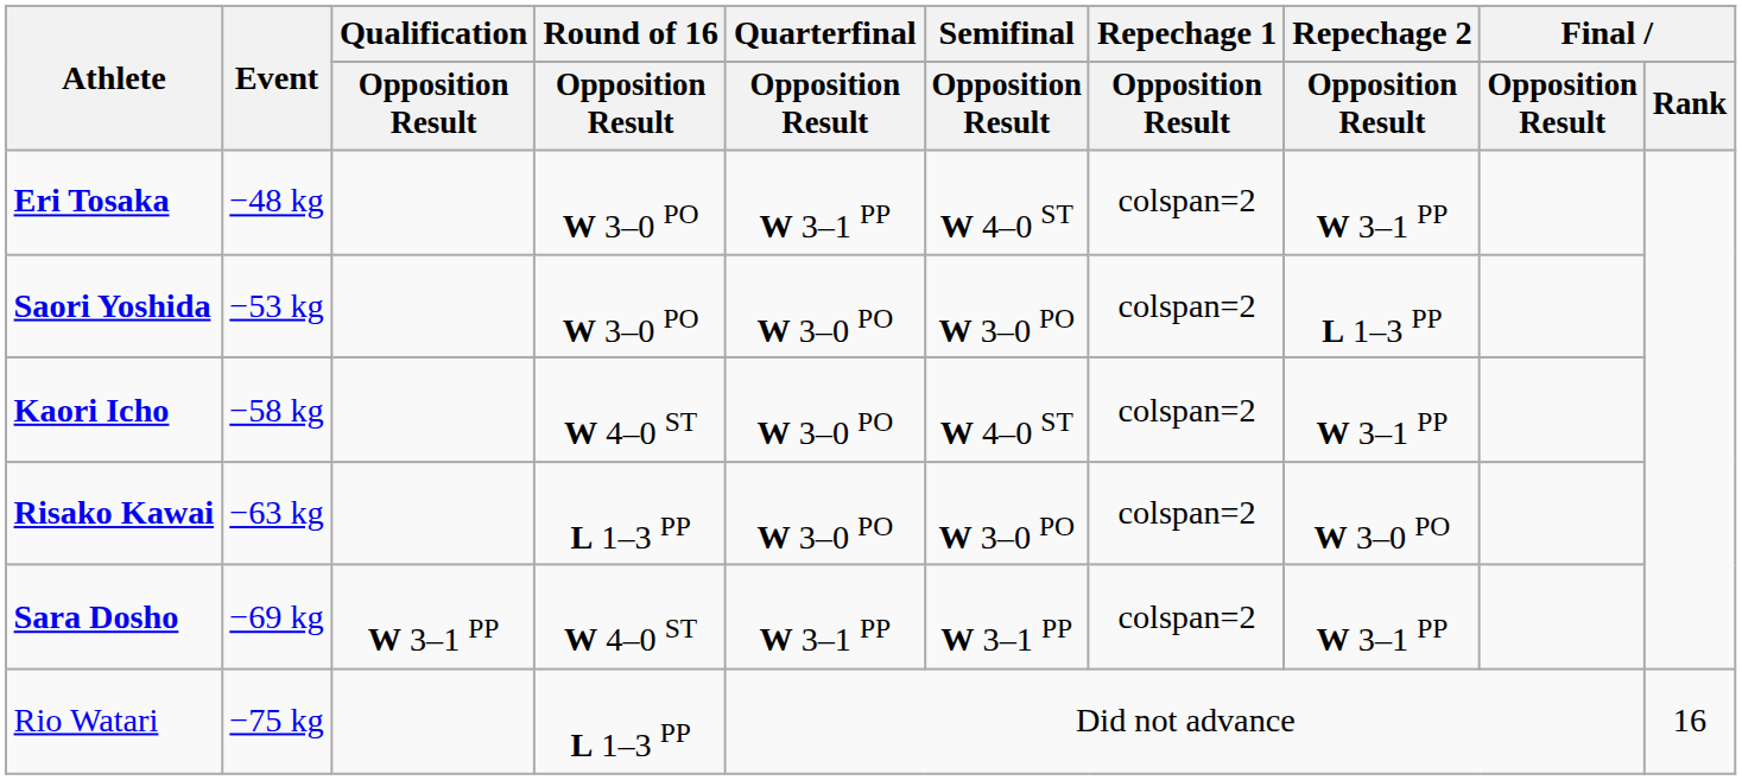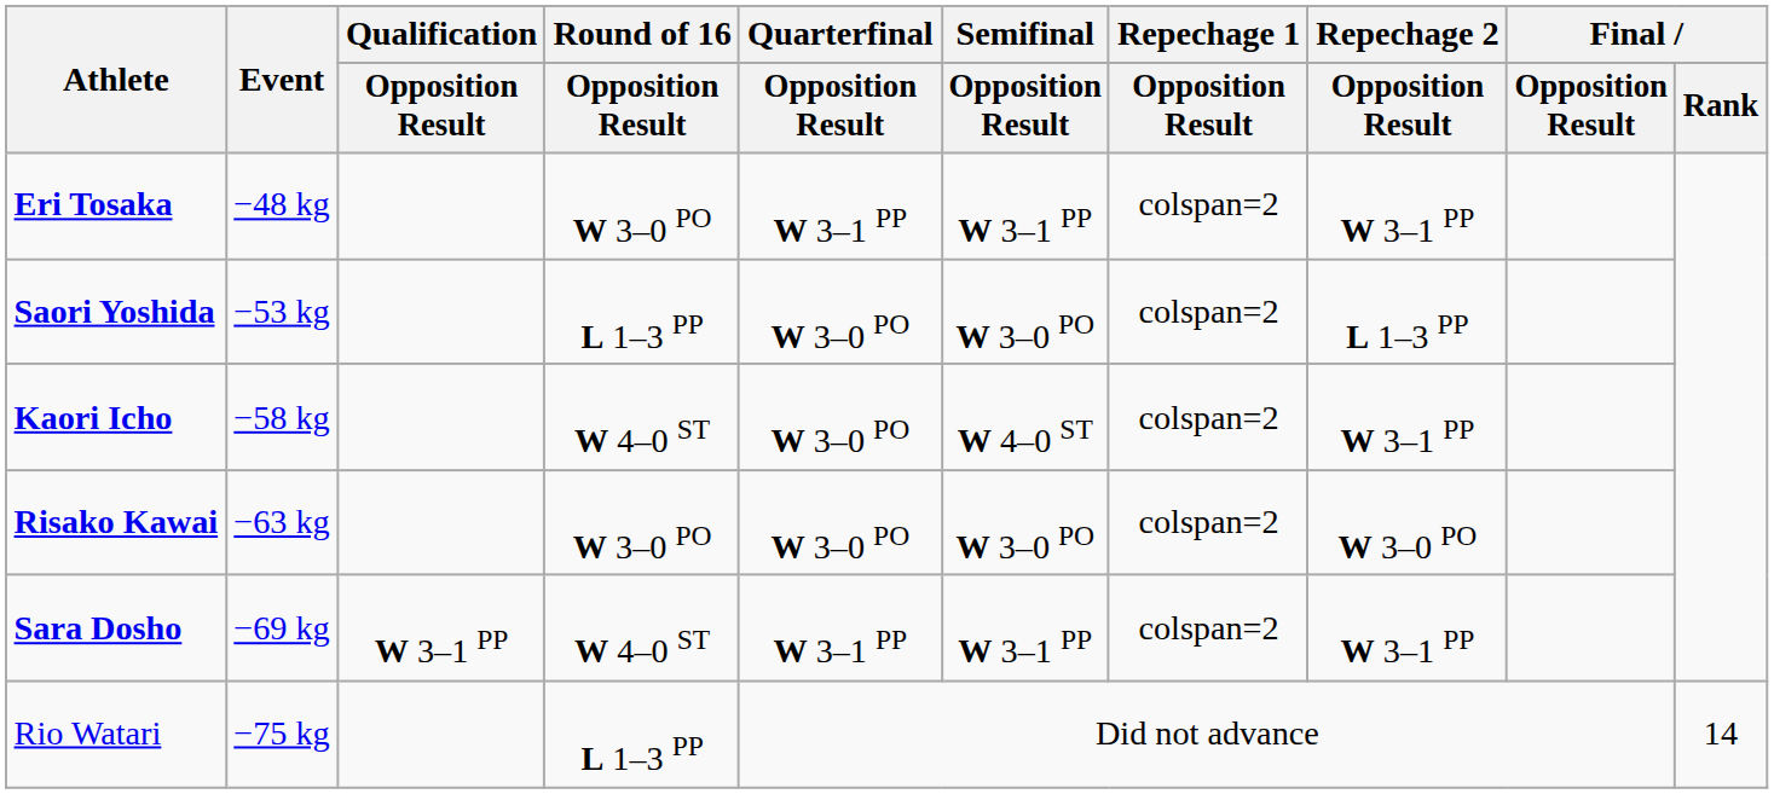Eri Tosaka | Semifinal / Opposition Result: W 4–0 ST -> W 3–1 PP
Saori Yoshida | Round of 16 / Opposition Result: W 3–0 PO -> L 1–3 PP
Risako Kawai | Round of 16 / Opposition Result: L 1–3 PP -> W 3–0 PO
Rio Watari | Final / Rank: 16 -> 14
